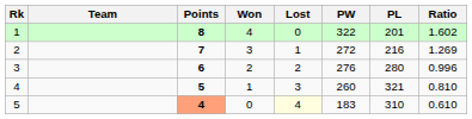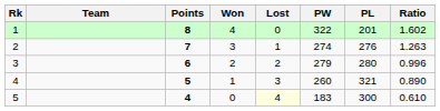row 3 | PW: 272 -> 274
row 3 | PL: 216 -> 276
row 3 | Ratio: 1.269 -> 1.263
row 4 | PW: 276 -> 279
row 5 | Ratio: 0.810 -> 0.890
row 6 | Points: lightsalmon background -> no background
row 6 | PL: 310 -> 300
